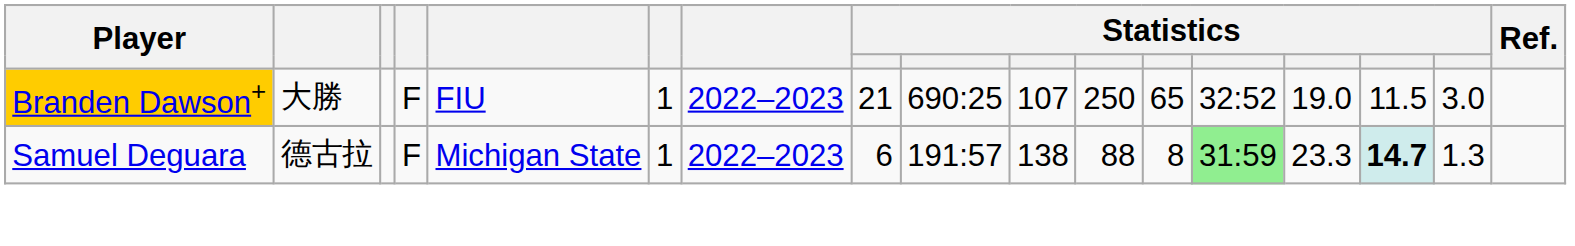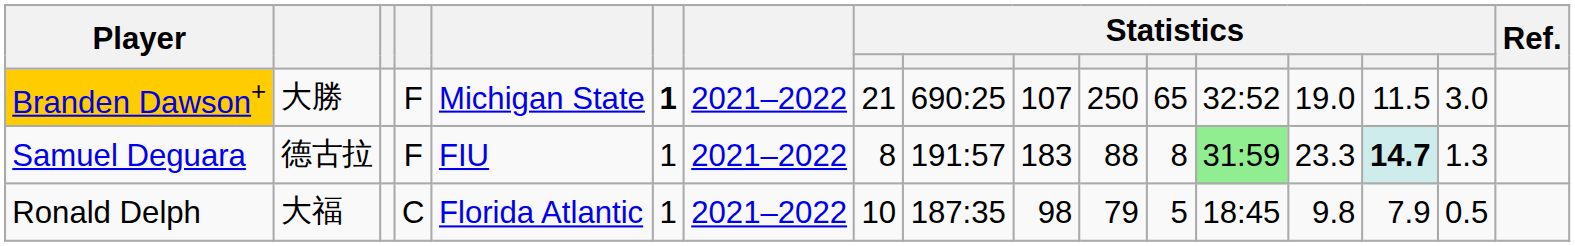Branden Dawson+ | column 5: FIU -> Michigan State
Branden Dawson+ | column 6: normal -> bold
Branden Dawson+ | column 7: 2022–2023 -> 2021–2022
Samuel Deguara | column 5: Michigan State -> FIU
Samuel Deguara | column 7: 2022–2023 -> 2021–2022
Samuel Deguara | column 8: 6 -> 8
Samuel Deguara | column 10: 138 -> 183
+ row: Ronald Delph | 大福 | C | Florida Atlantic | 1 | 2021–2022 | 10 | 187:35 | 98 | 79 | 5 | 18:45 | 9.8 | 7.9 | 0.5
